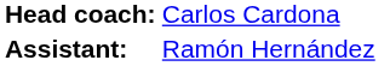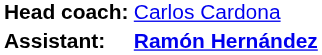Assistant: | column 2: normal -> bold
